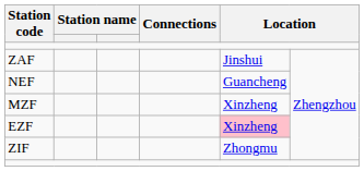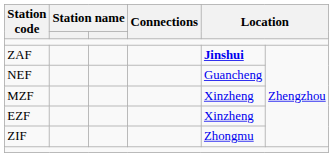ZAF | column 5: normal -> bold
EZF | column 5: pink background -> no background
